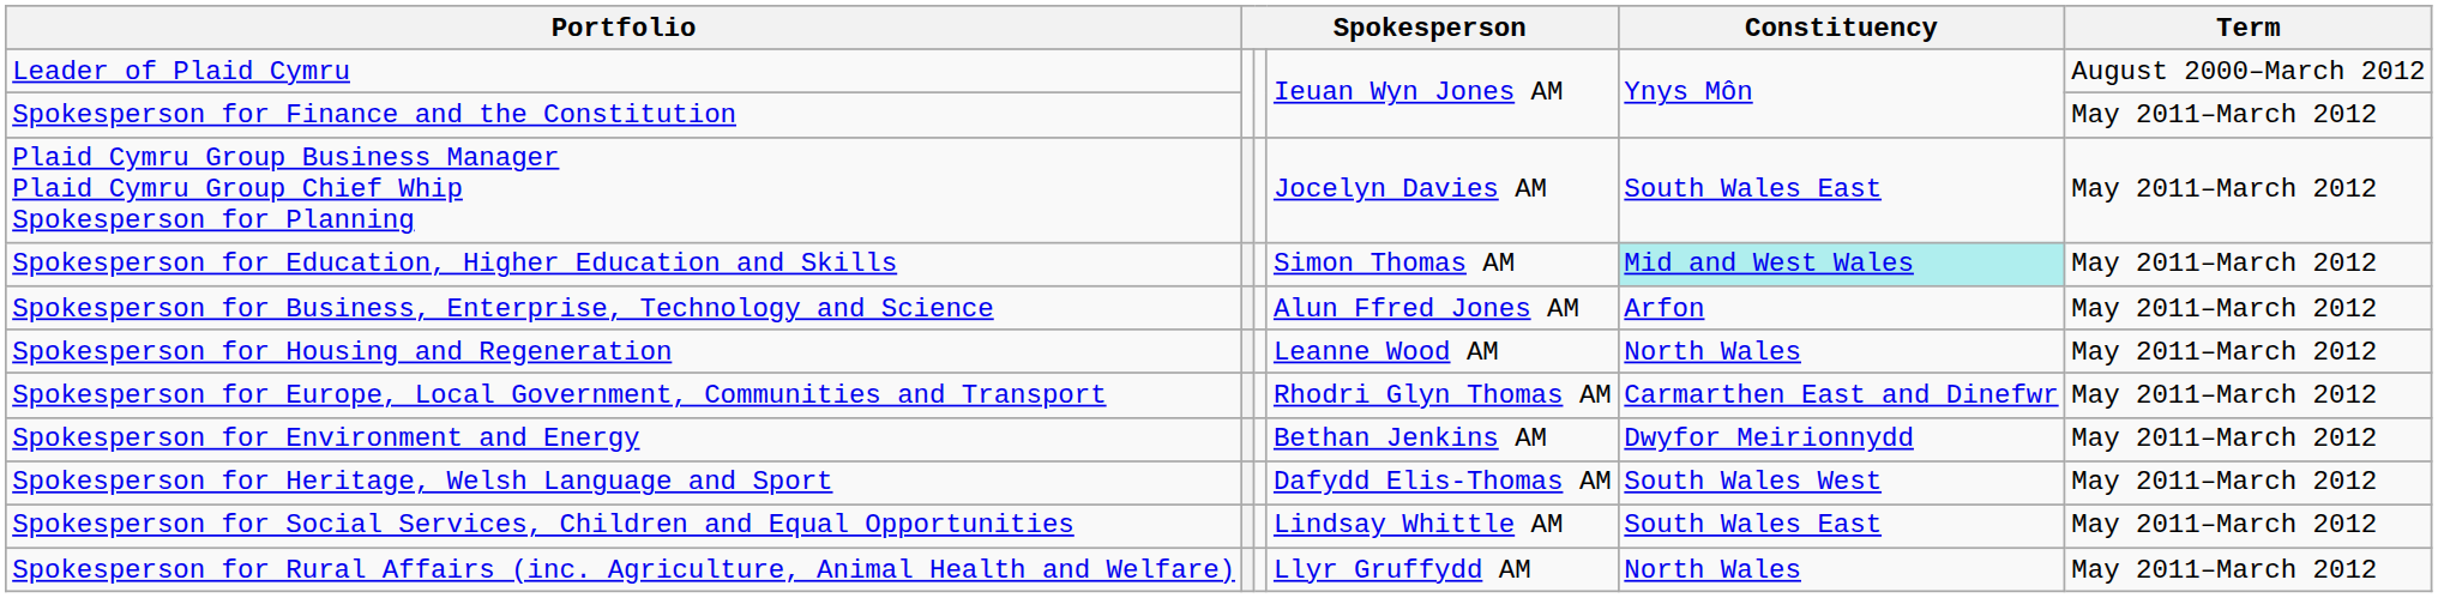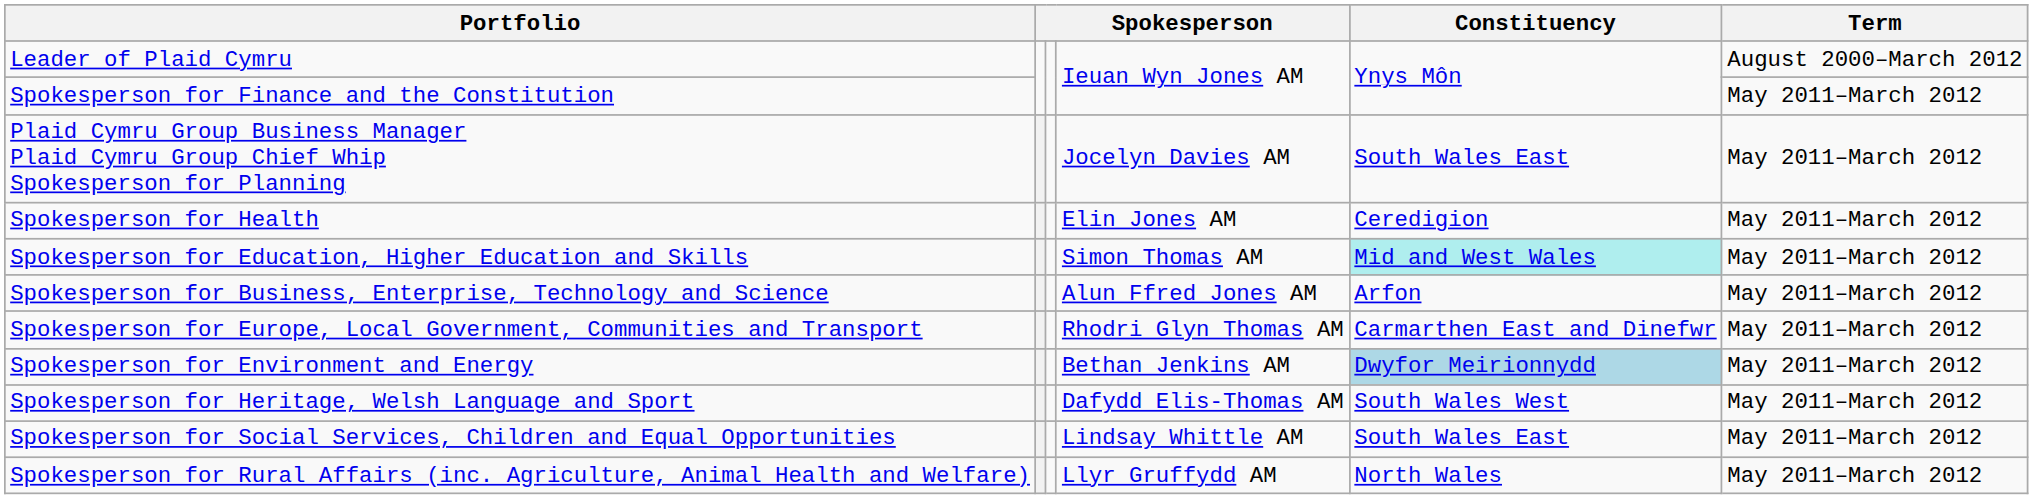+ row: Spokesperson for Health | Elin Jones AM | Ceredigion | May 2011–March 2012
- row: Spokesperson for Housing and Regeneration | Leanne Wood AM | North Wales | May 2011–March 2012
Spokesperson for Environment and Energy | Constituency: no background -> lightblue background
